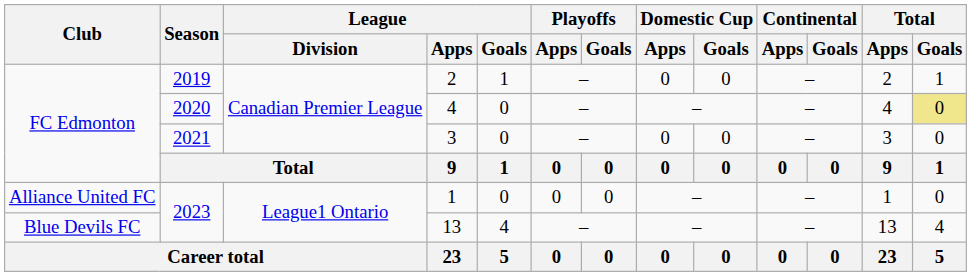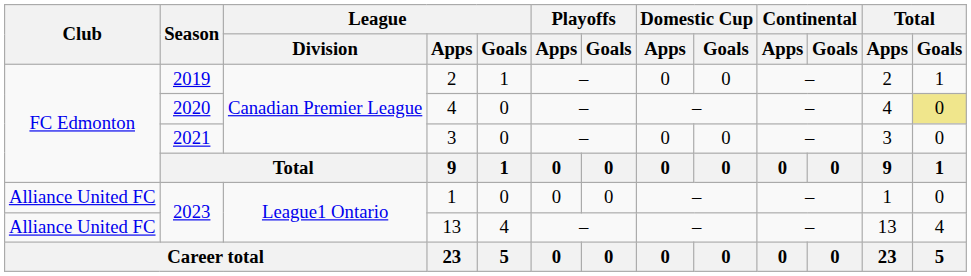row 8 | Club: Blue Devils FC -> Alliance United FC
